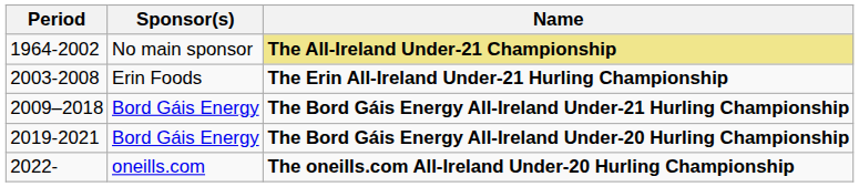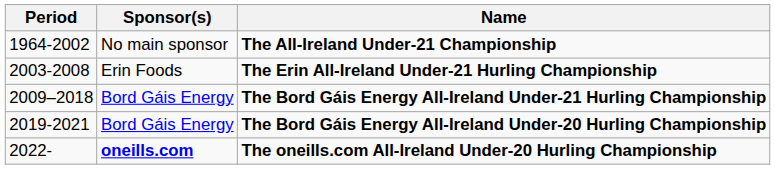row 2 | Name: khaki background -> no background
row 6 | Sponsor(s): normal -> bold
